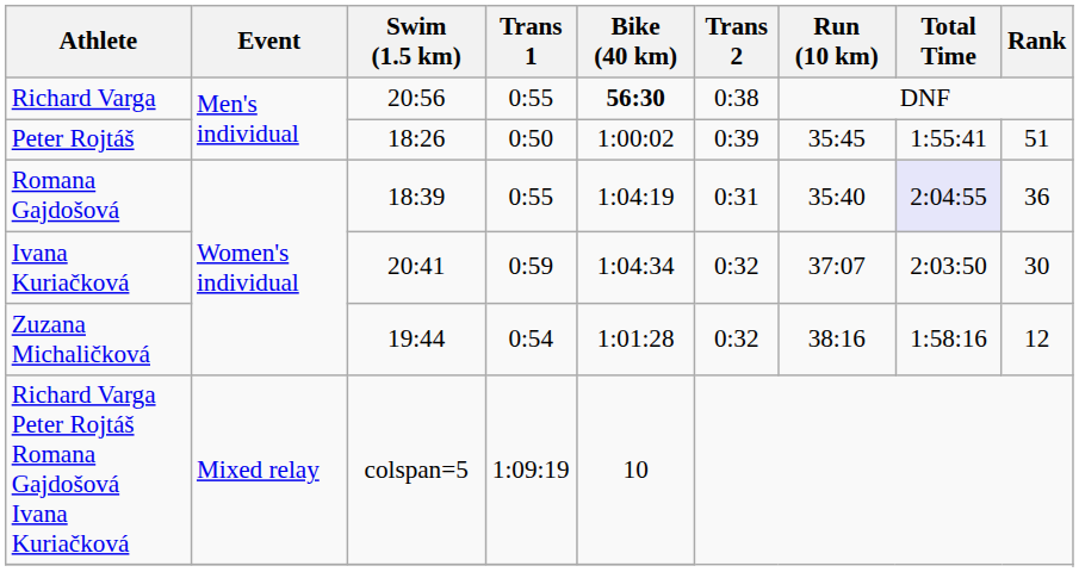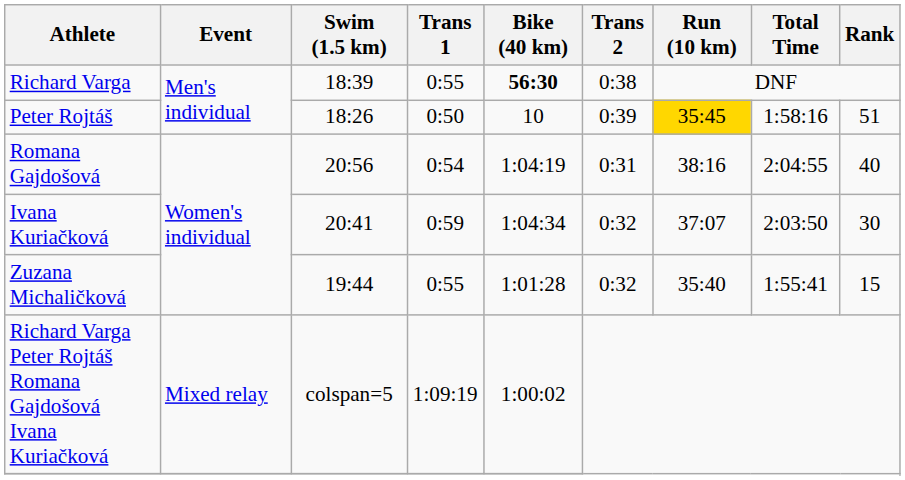Richard Varga | Swim (1.5 km): 20:56 -> 18:39
Peter Rojtáš | Bike (40 km): 1:00:02 -> 10
Peter Rojtáš | Run (10 km): no background -> gold background
Peter Rojtáš | Total Time: 1:55:41 -> 1:58:16
Romana Gajdošová | Swim (1.5 km): 18:39 -> 20:56
Romana Gajdošová | Trans 1: 0:55 -> 0:54
Romana Gajdošová | Run (10 km): 35:40 -> 38:16
Romana Gajdošová | Total Time: lavender background -> no background
Romana Gajdošová | Rank: 36 -> 40
Zuzana Michaličková | Trans 1: 0:54 -> 0:55
Zuzana Michaličková | Run (10 km): 38:16 -> 35:40
Zuzana Michaličková | Total Time: 1:58:16 -> 1:55:41
Zuzana Michaličková | Rank: 12 -> 15
Richard Varga Peter Rojtáš Romana Gajdošová Ivana Kuriačková | Bike (40 km): 10 -> 1:00:02
